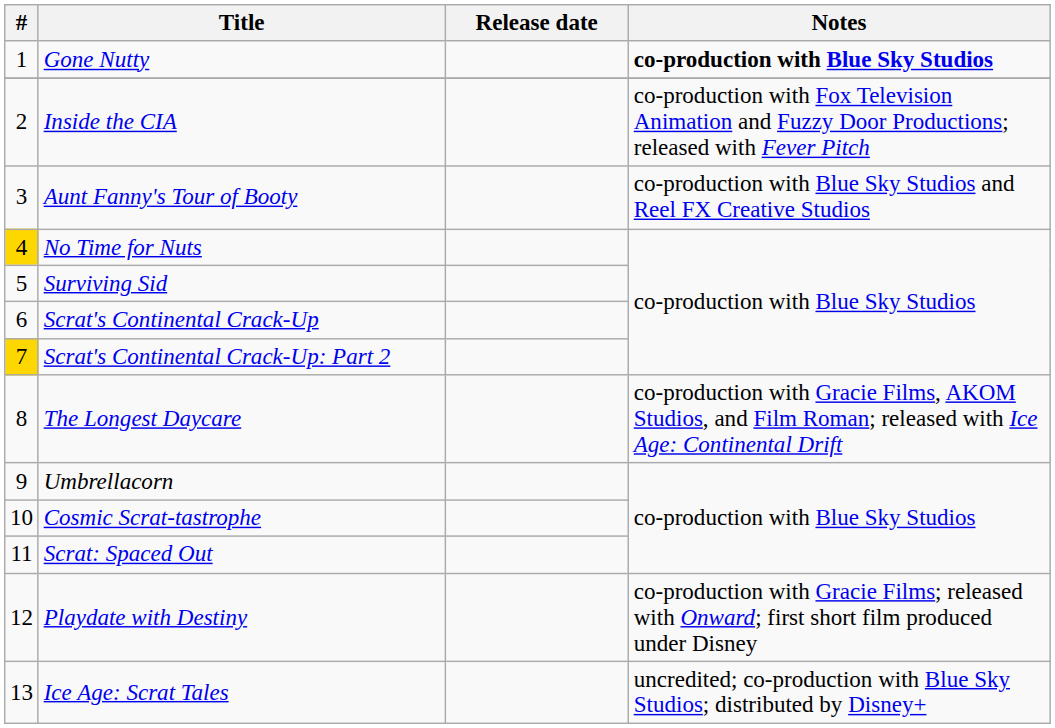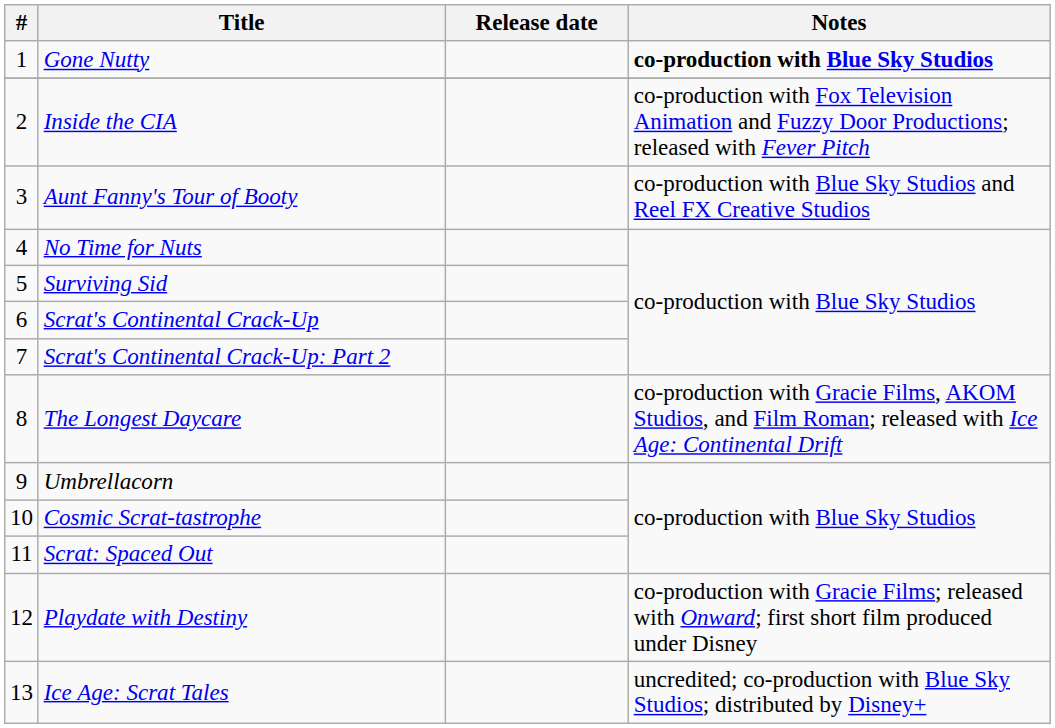No Time for Nuts | #: gold background -> no background
Scrat's Continental Crack-Up: Part 2 | #: gold background -> no background
